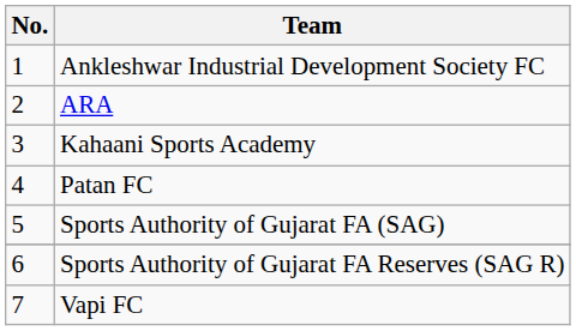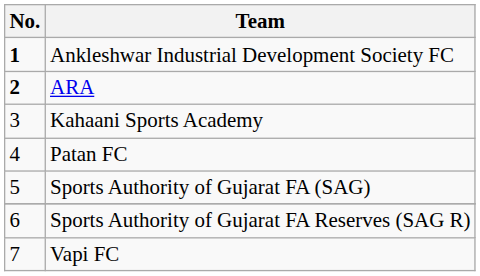Ankleshwar Industrial Development Society FC | No.: normal -> bold
ARA | No.: normal -> bold
